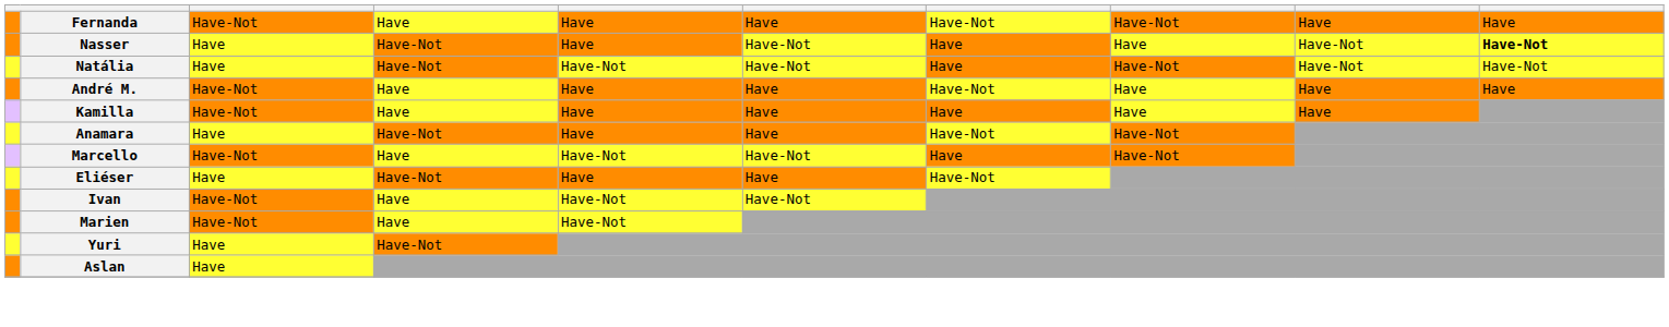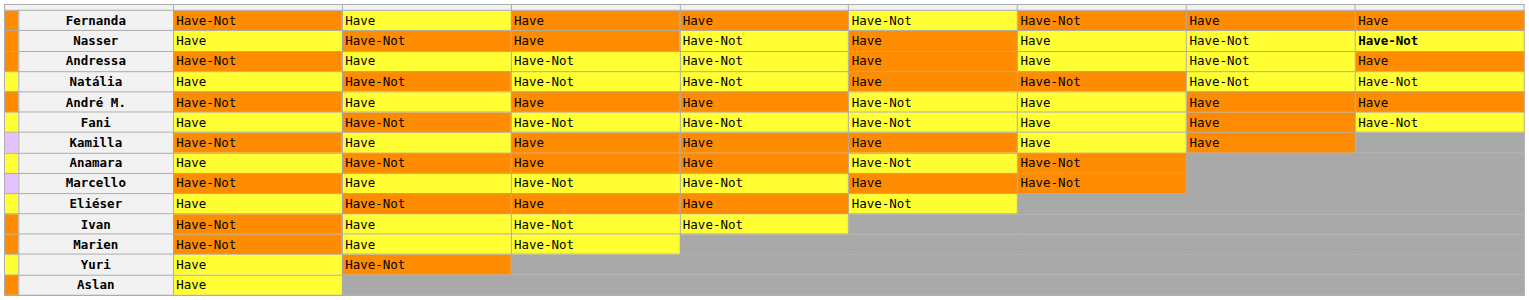+ row: Andressa | Have-Not | Have | Have-Not | Have-Not | Have | Have | Have-Not | Have
+ row: Fani | Have | Have-Not | Have-Not | Have-Not | Have-Not | Have | Have | Have-Not
